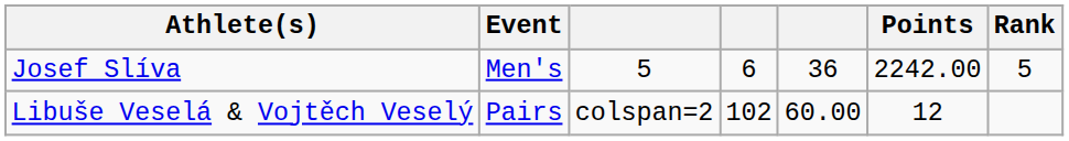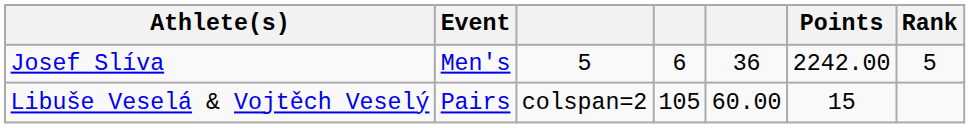Libuše Veselá & Vojtěch Veselý | column 4: 102 -> 105
Libuše Veselá & Vojtěch Veselý | Points: 12 -> 15
